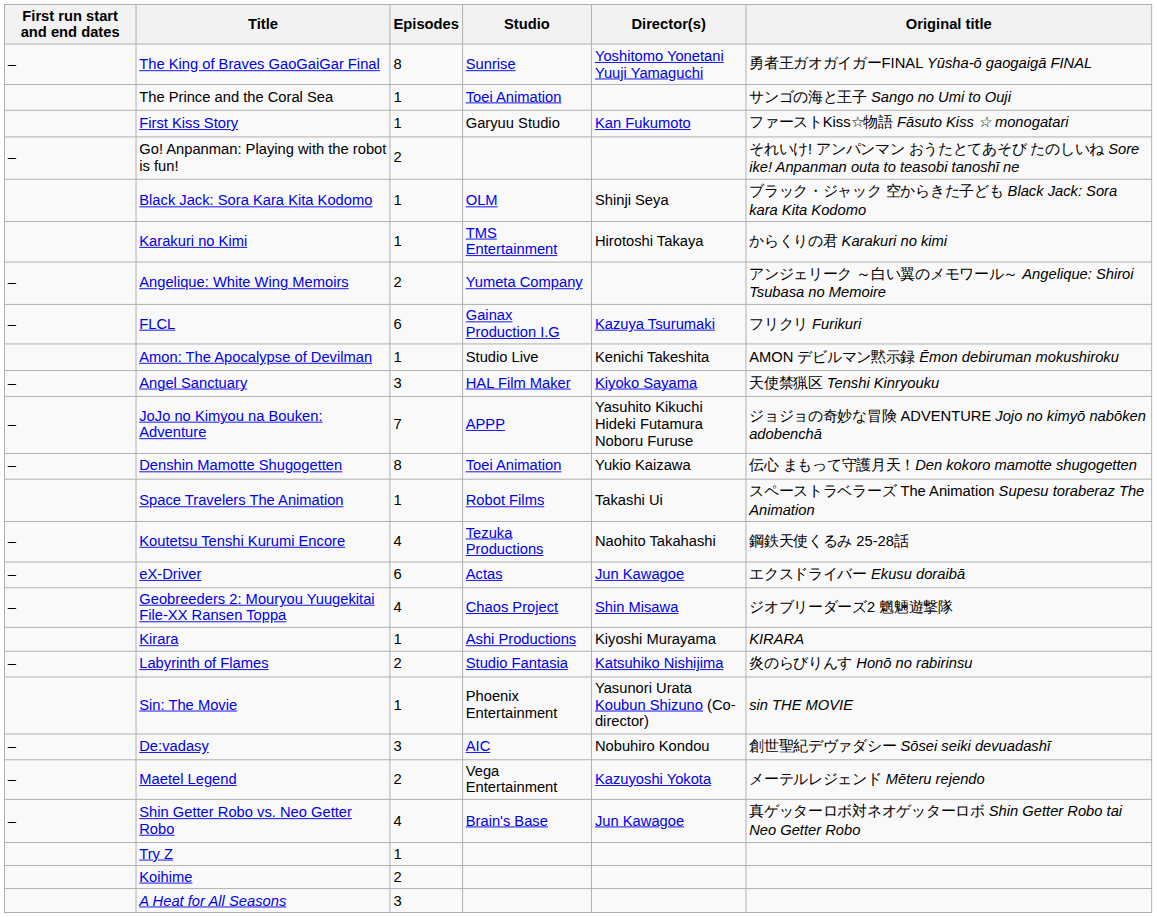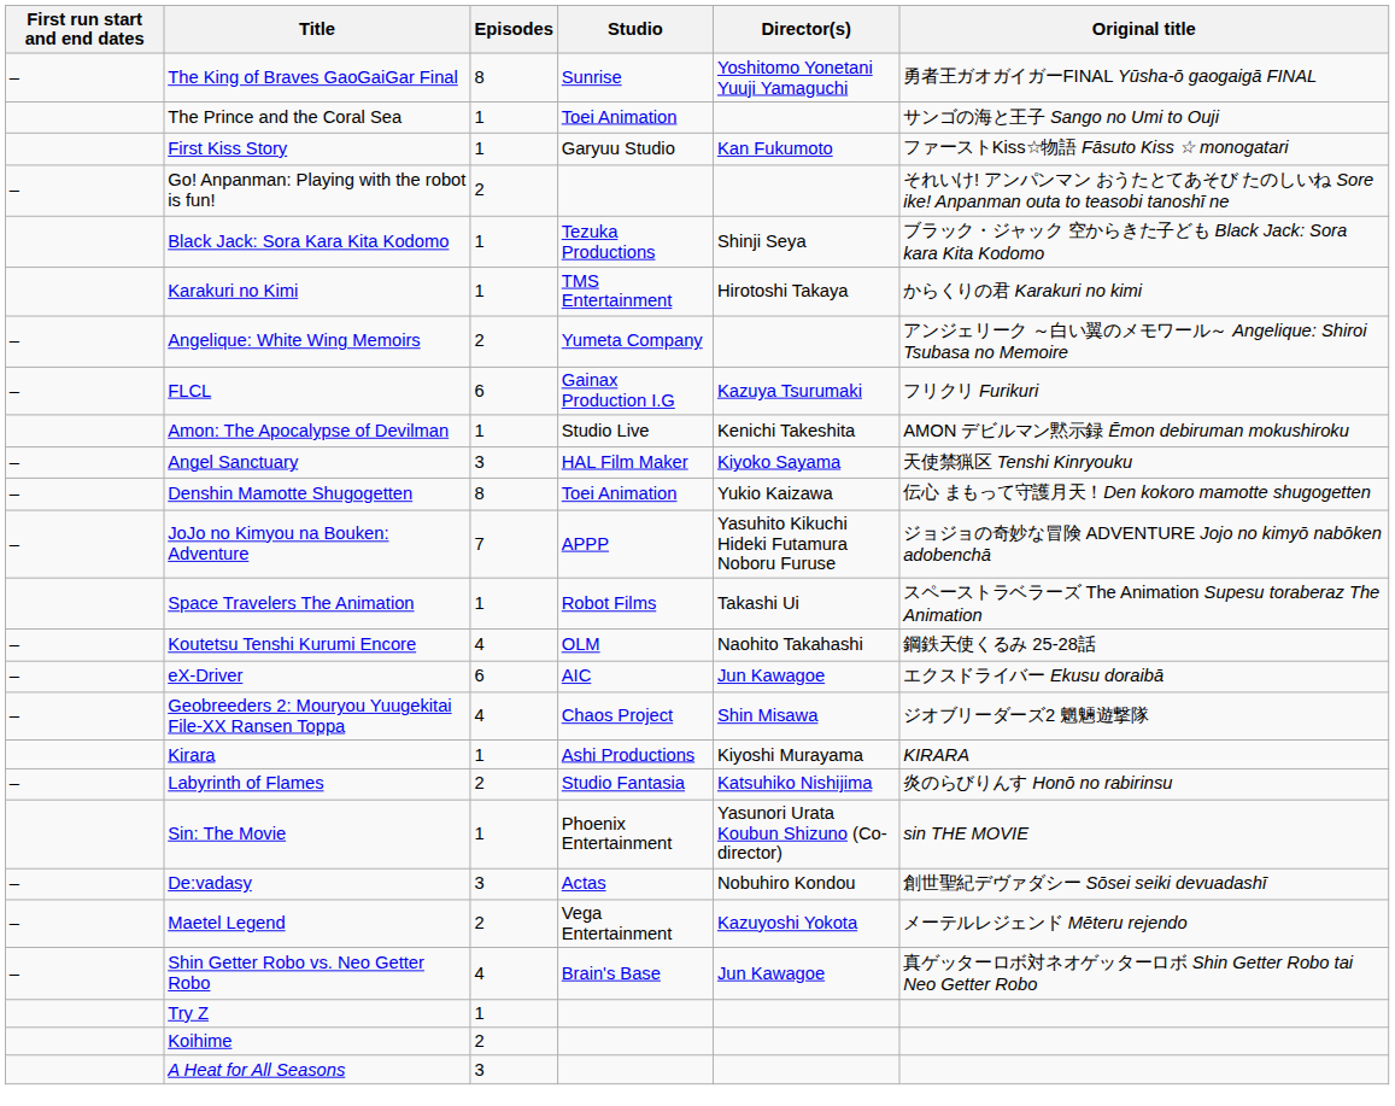Black Jack: Sora Kara Kita Kodomo | Studio: OLM -> Tezuka Productions
rows swapped: JoJo no Kimyou na Bouken: Adventure <-> Denshin Mamotte Shugogetten
Koutetsu Tenshi Kurumi Encore | Studio: Tezuka Productions -> OLM
eX-Driver | Studio: Actas -> AIC
De:vadasy | Studio: AIC -> Actas
